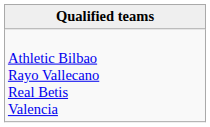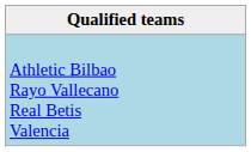row 2 | column 1: no background -> lightblue background
